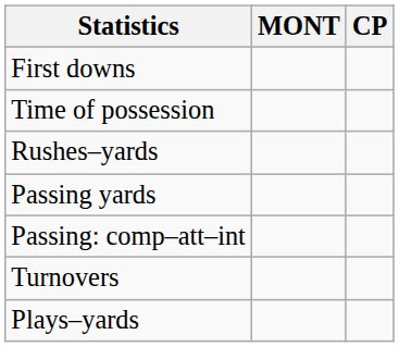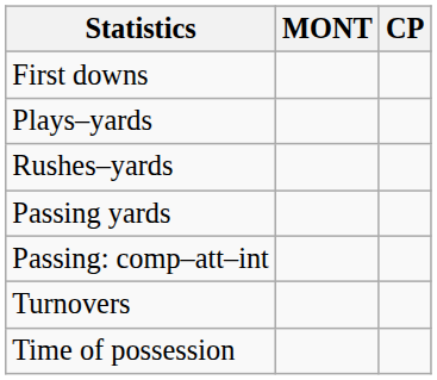rows swapped: Plays–yards <-> Time of possession
